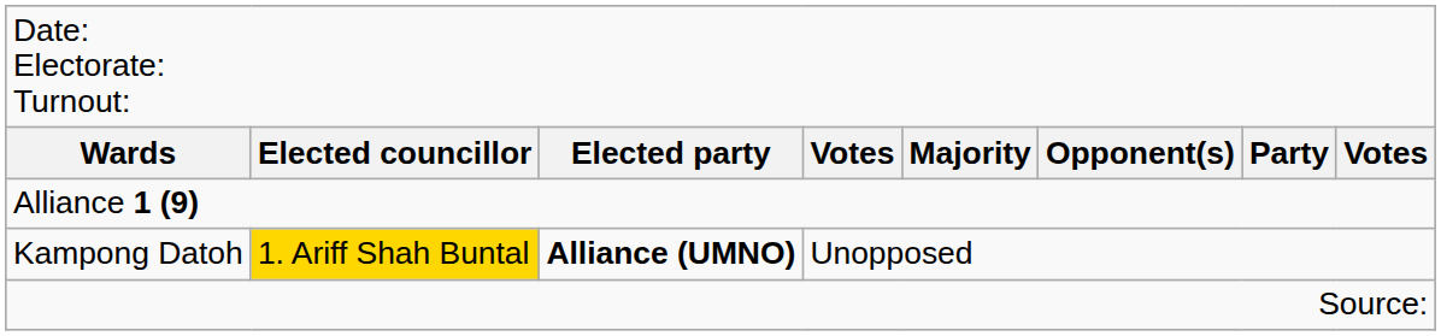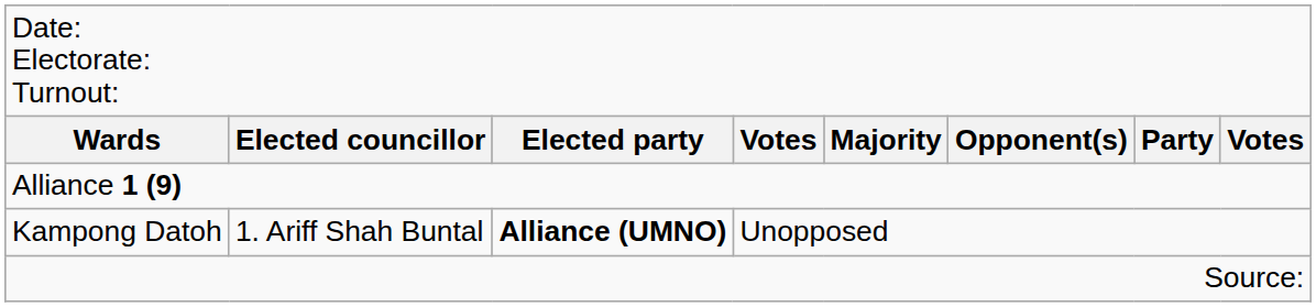Kampong Datoh | column 2: gold background -> no background
